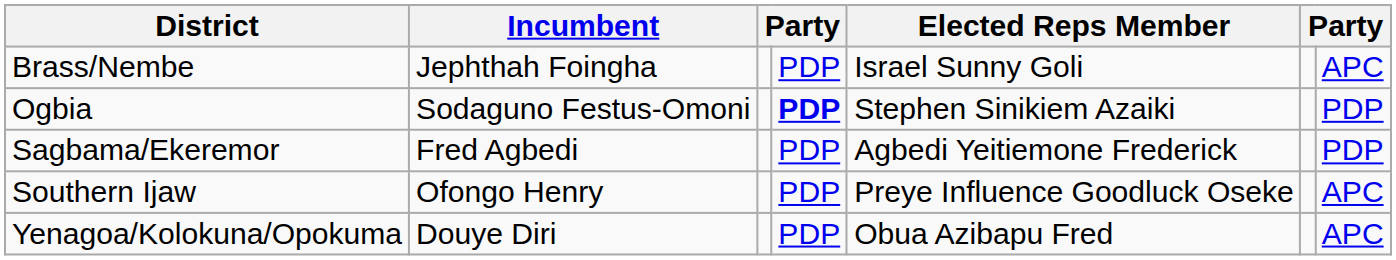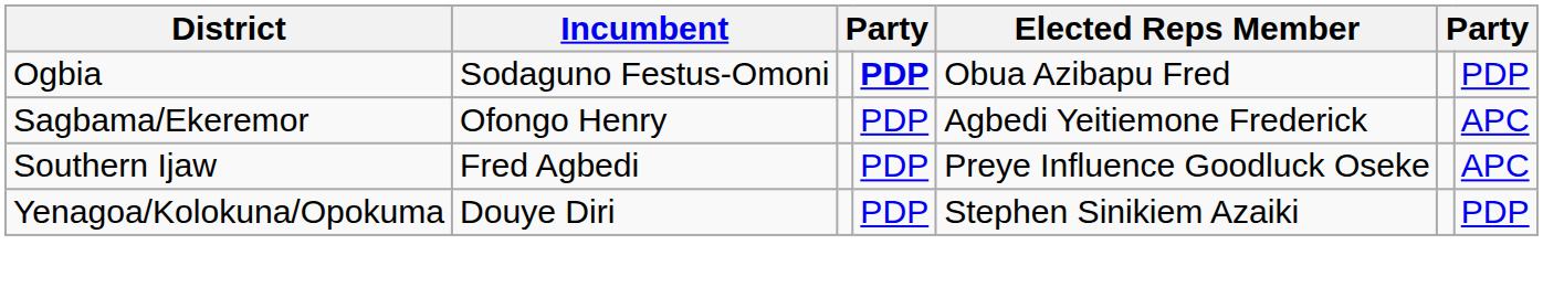- row: Brass/Nembe | Jephthah Foingha | PDP | Israel Sunny Goli | APC
Ogbia | Elected Reps Member: Stephen Sinikiem Azaiki -> Obua Azibapu Fred
Sagbama/Ekeremor | Incumbent: Fred Agbedi -> Ofongo Henry
Sagbama/Ekeremor | column 7: PDP -> APC
Southern Ijaw | Incumbent: Ofongo Henry -> Fred Agbedi
Yenagoa/Kolokuna/Opokuma | Elected Reps Member: Obua Azibapu Fred -> Stephen Sinikiem Azaiki
Yenagoa/Kolokuna/Opokuma | column 7: APC -> PDP
